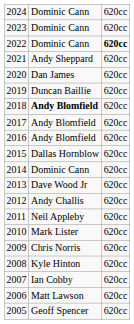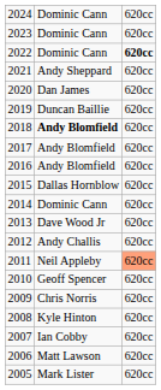2011 | column 3: no background -> lightsalmon background
2010 | column 2: Mark Lister -> Geoff Spencer
2005 | column 2: Geoff Spencer -> Mark Lister
